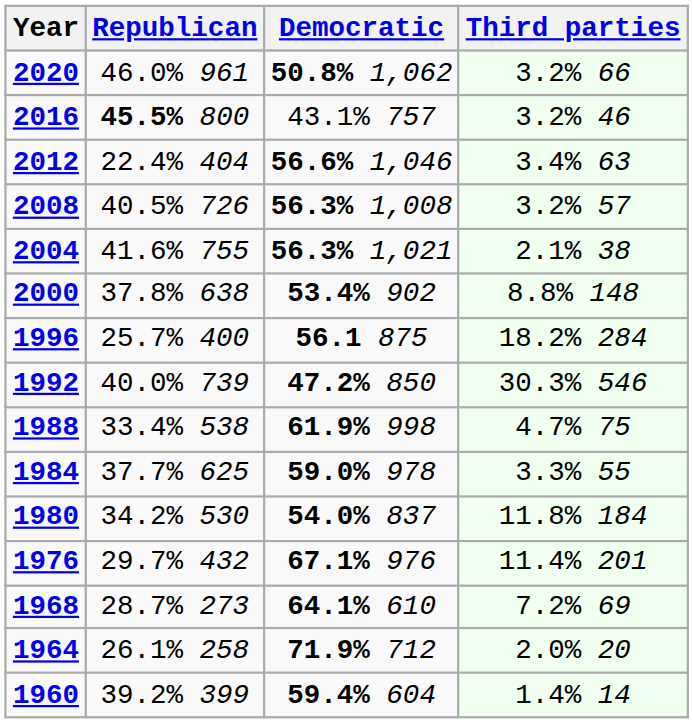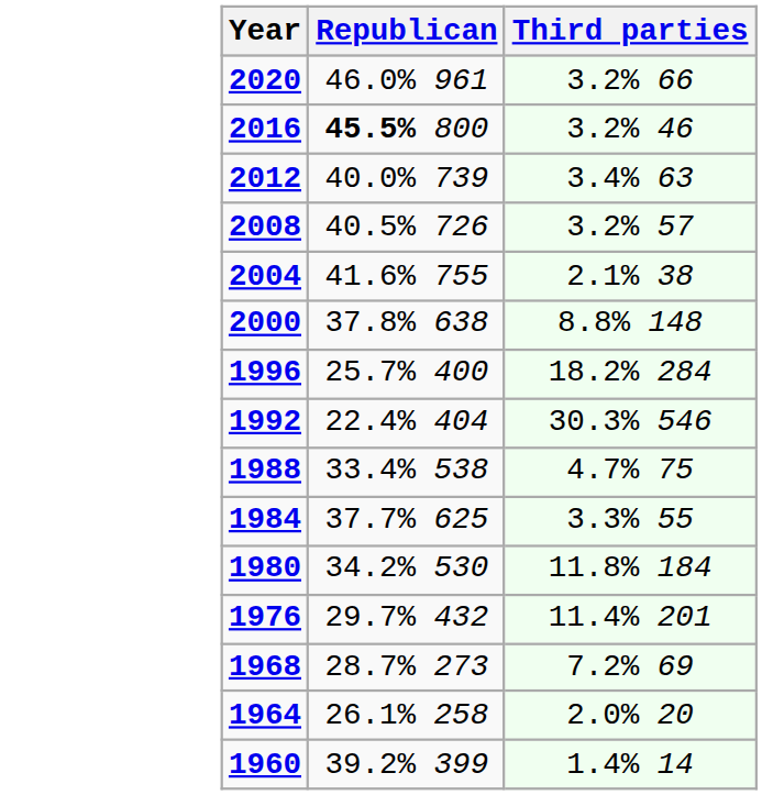- column: Democratic | 50.8% 1,062 | 43.1% 757 | 56.6% 1,046 | 56.3% 1,008 | 56.3% 1,021 | 53.4% 902 | 56.1 875 | 47.2% 850 | 61.9% 998 | 59.0% 978 | 54.0% 837 | 67.1% 976 | 64.1% 610 | 71.9% 712 | 59.4% 604
2012 | Republican: 22.4% 404 -> 40.0% 739
1992 | Republican: 40.0% 739 -> 22.4% 404
